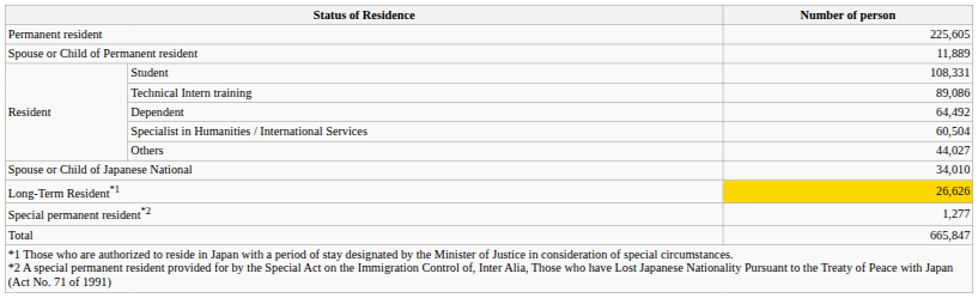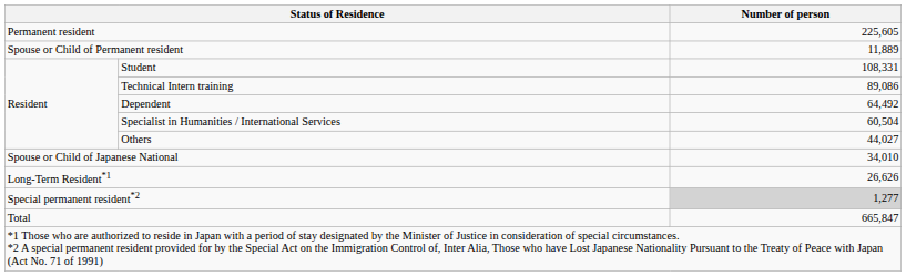Long-Term Resident*1 | Number of person: gold background -> no background
Special permanent resident*2 | Number of person: no background -> lightgrey background
